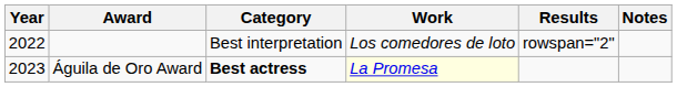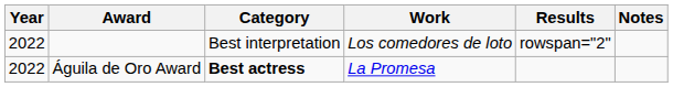Águila de Oro Award | Year: 2023 -> 2022
Águila de Oro Award | Work: lightyellow background -> no background
